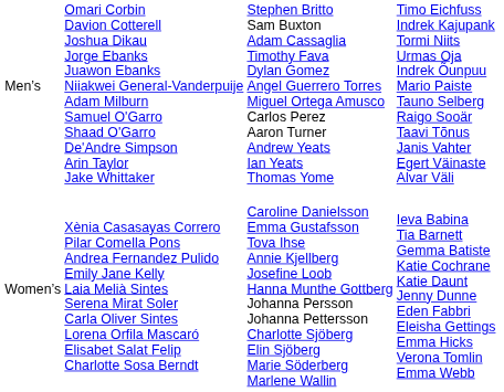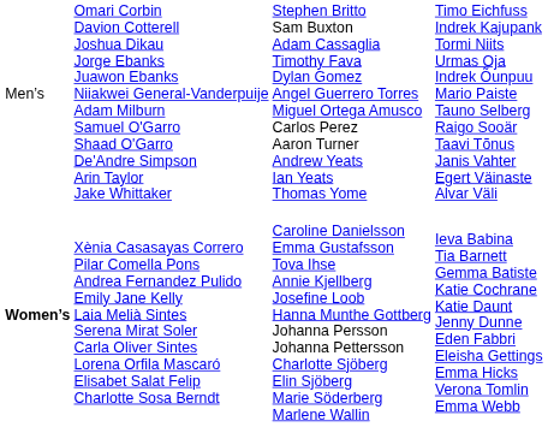Women’s | column 1: normal -> bold
